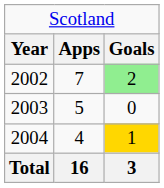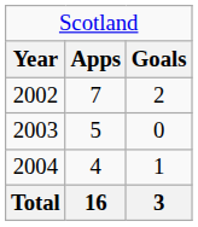2002 | column 3: lightgreen background -> no background
2004 | column 3: gold background -> no background
